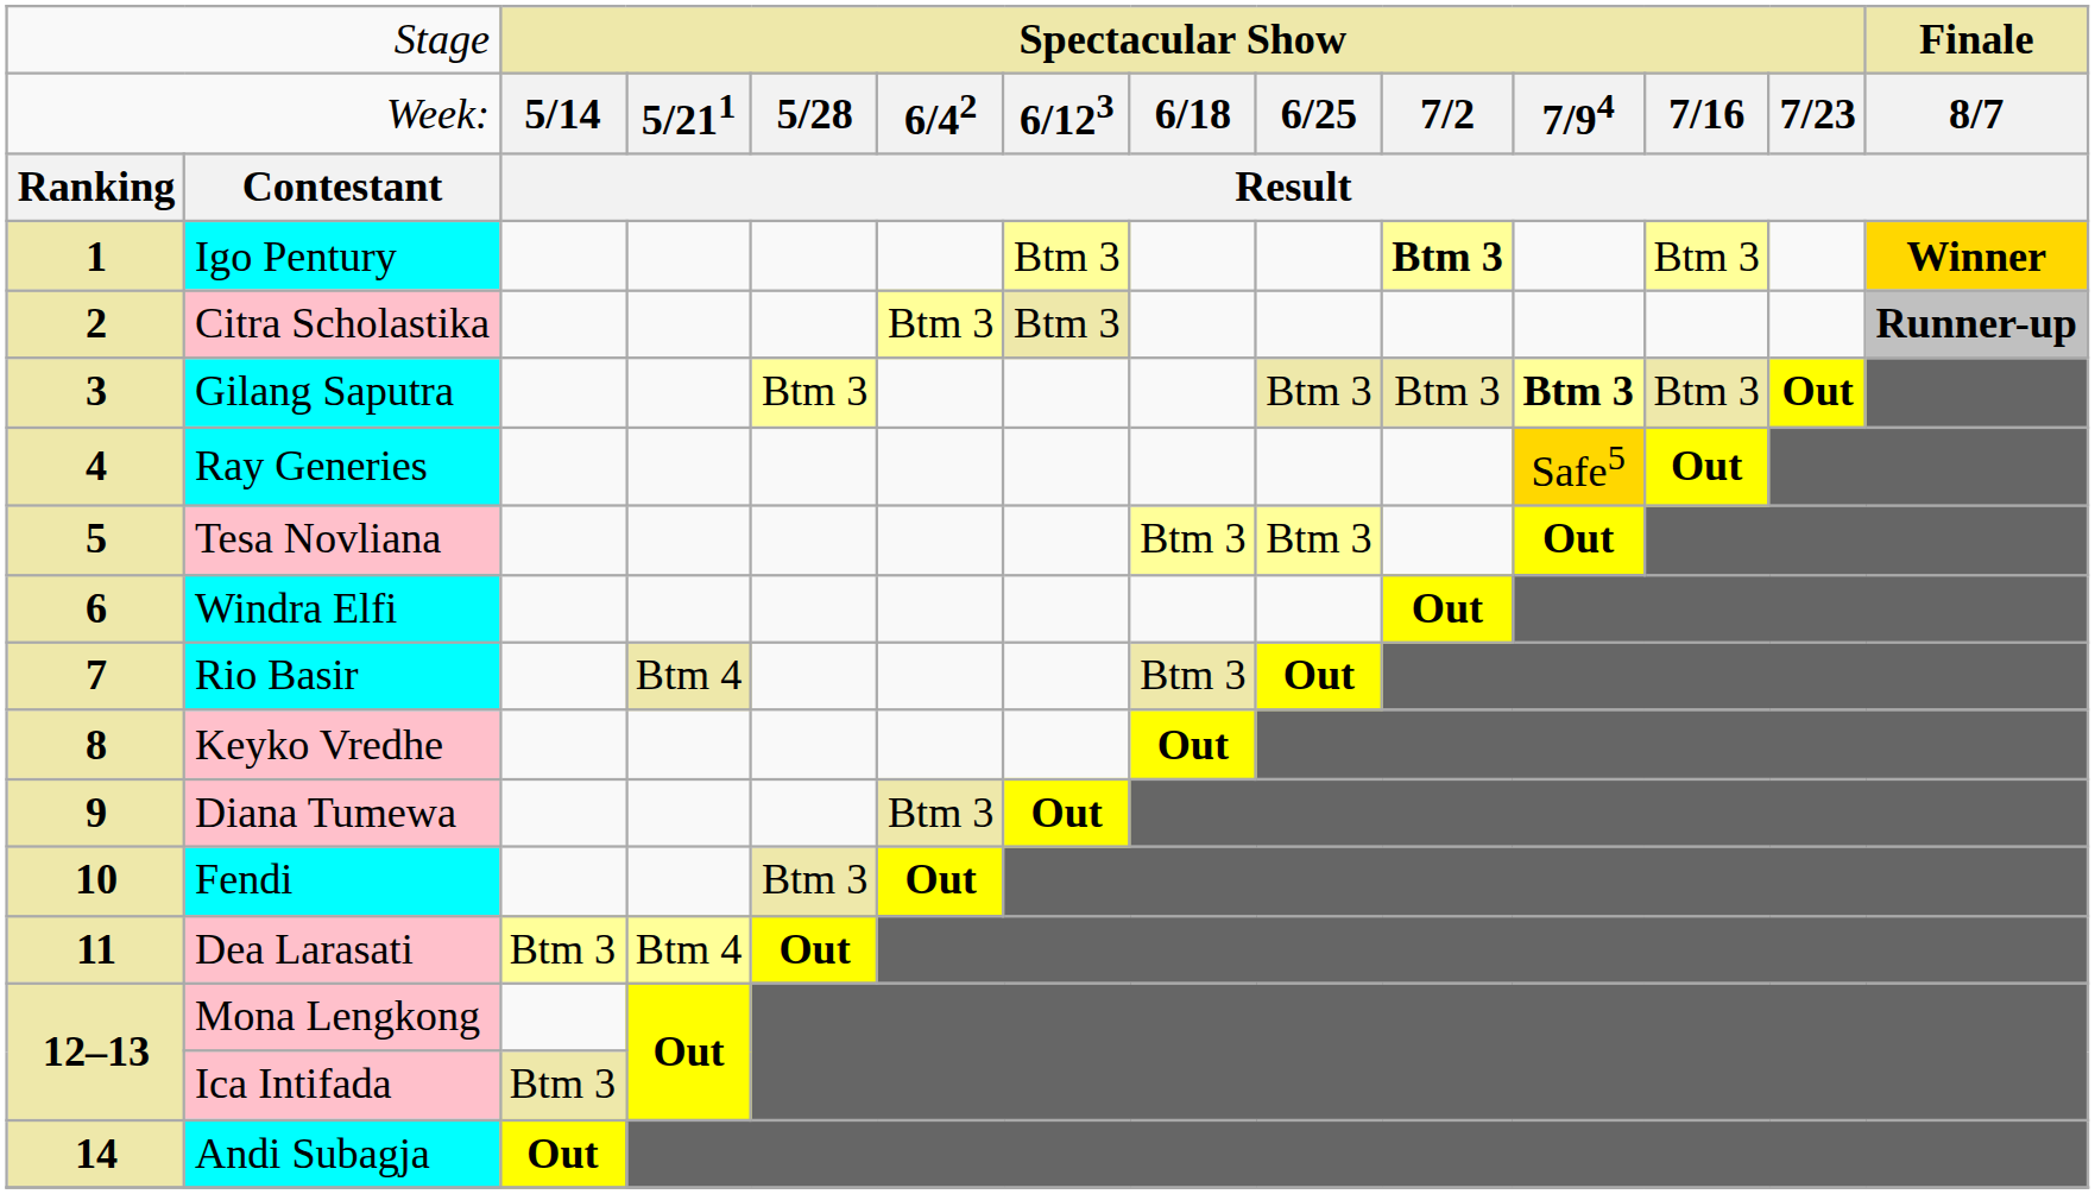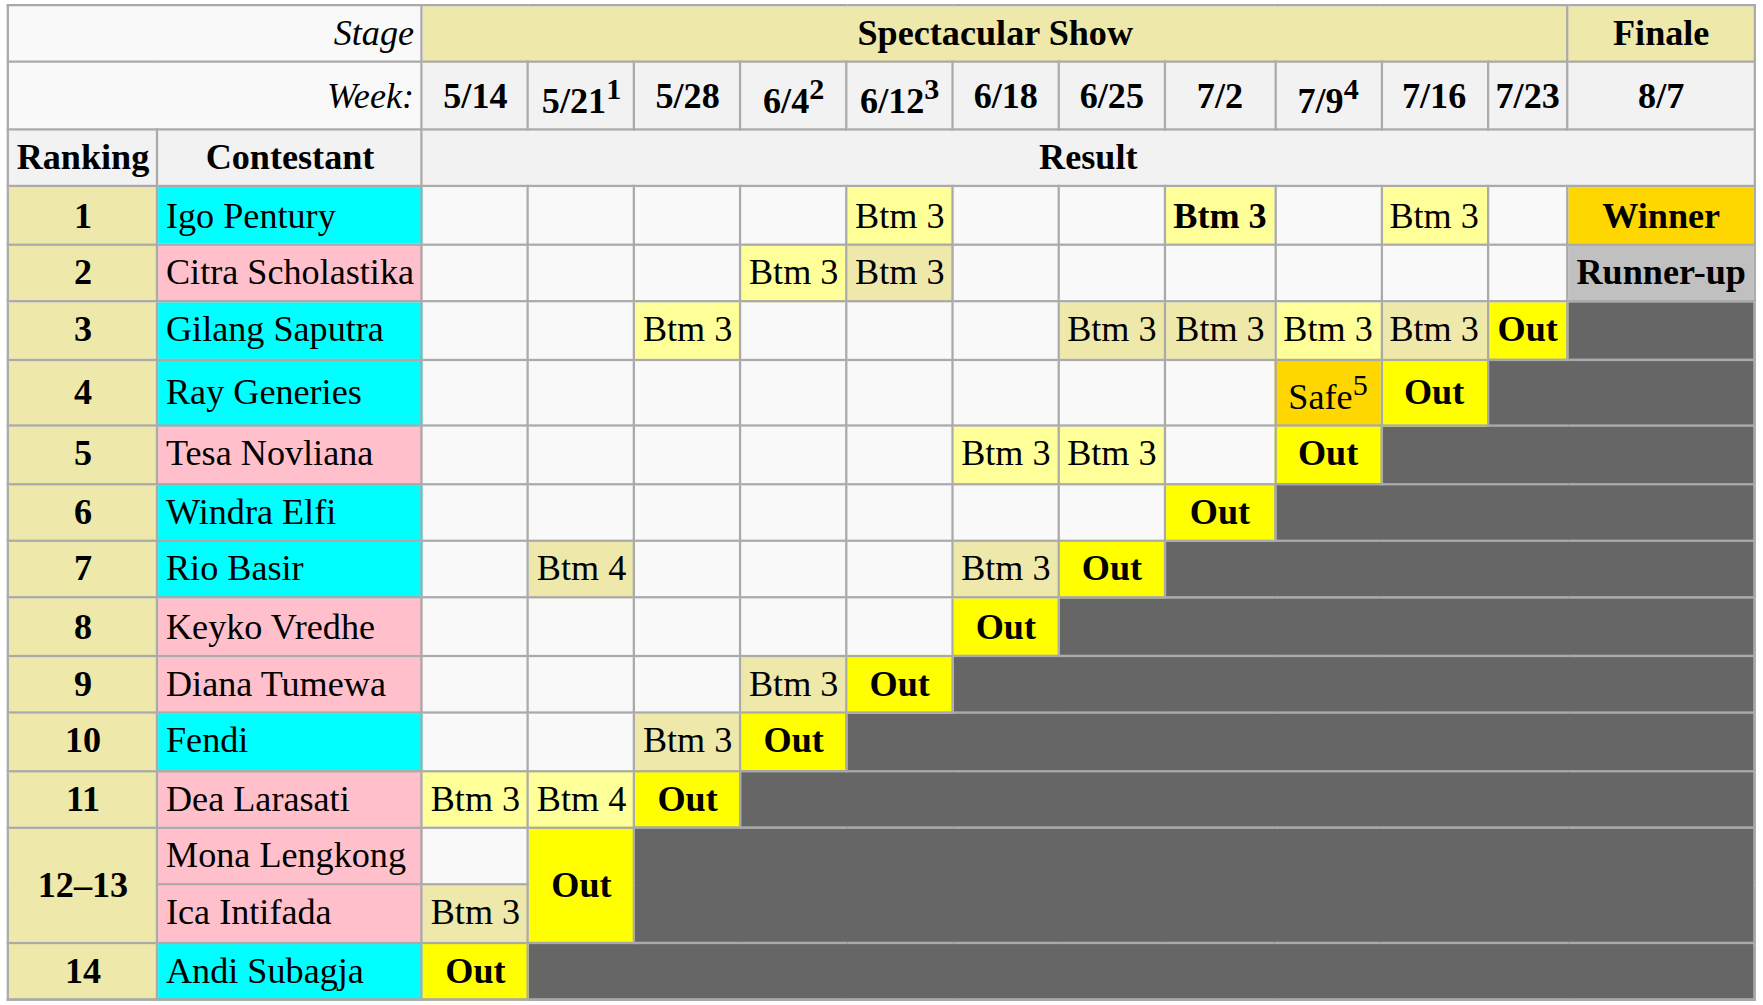Gilang Saputra | column 11: bold -> normal
